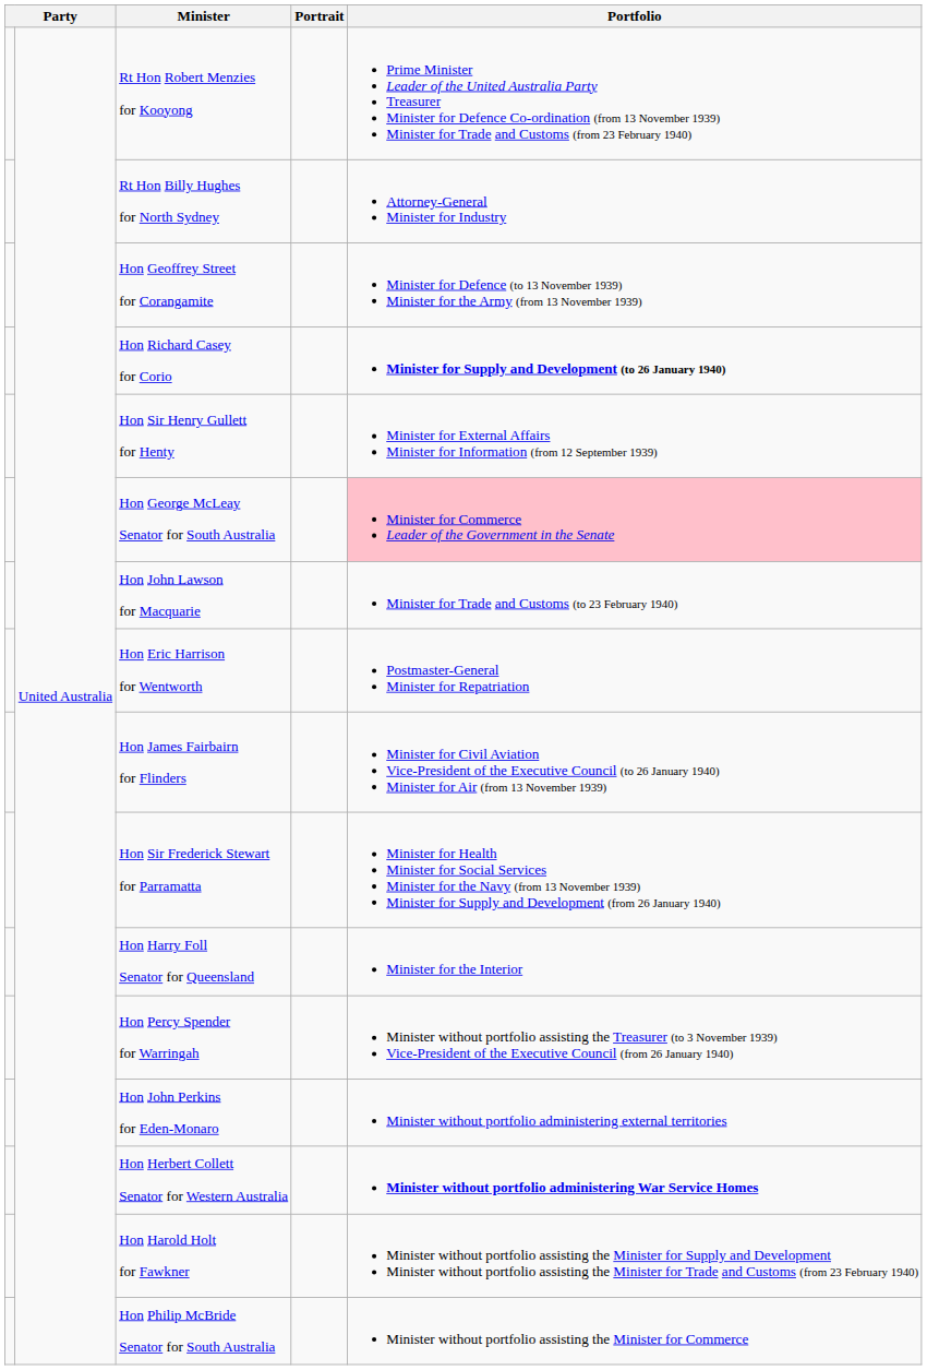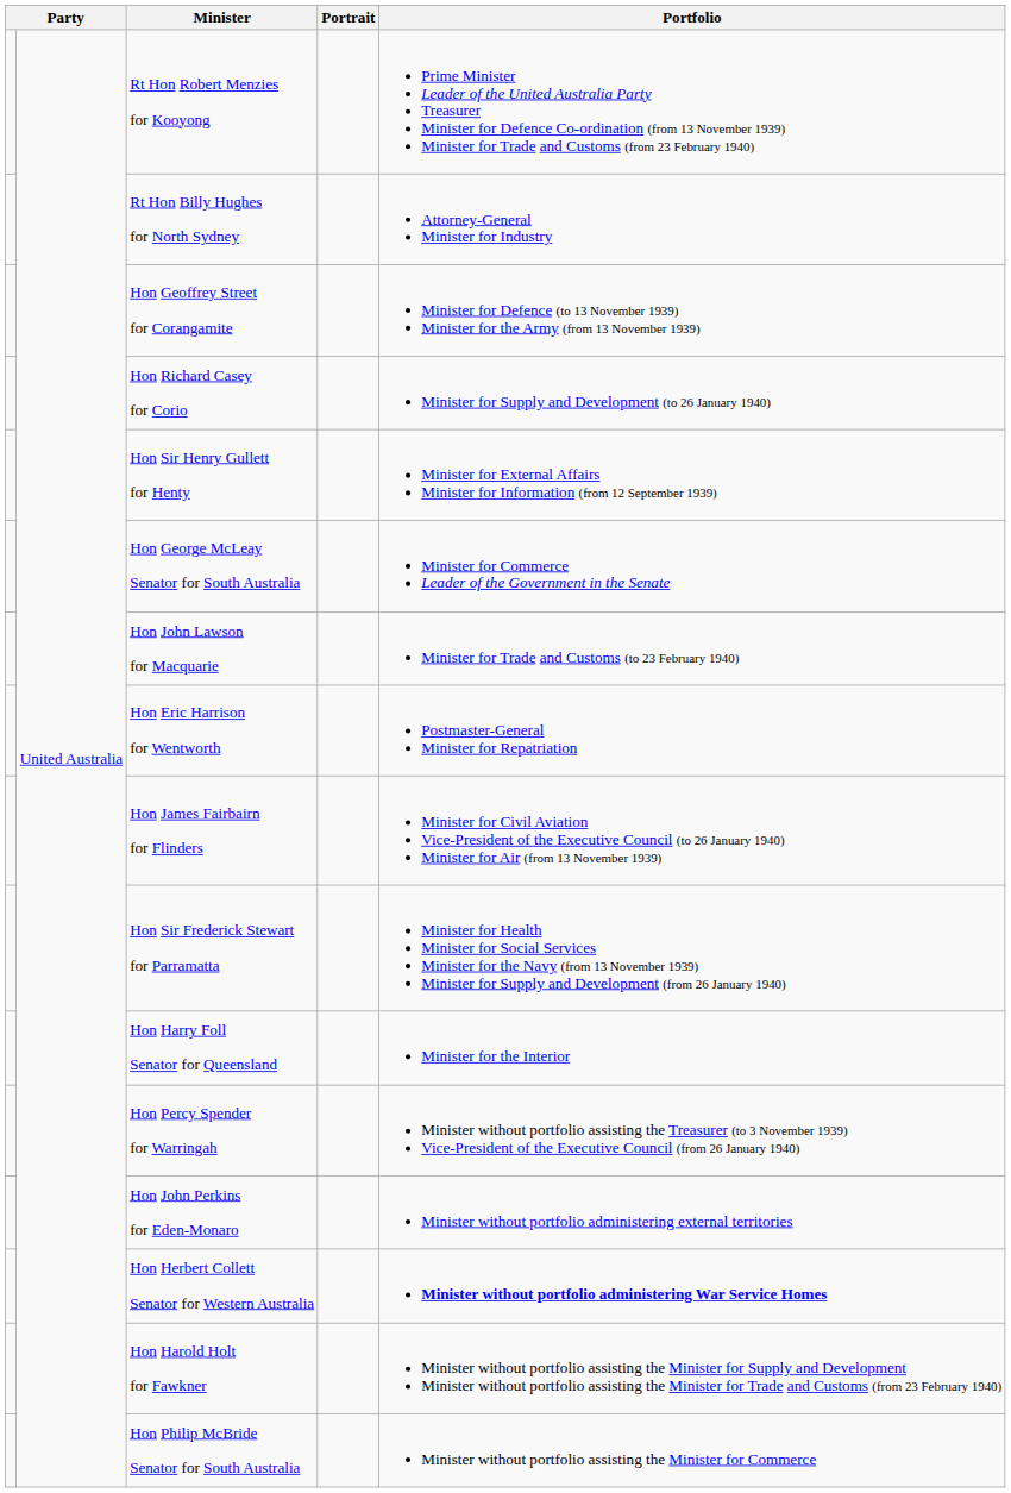Hon Richard Casey for Corio | Portfolio: bold -> normal
Hon George McLeay Senator for South Australia | Portfolio: pink background -> no background
